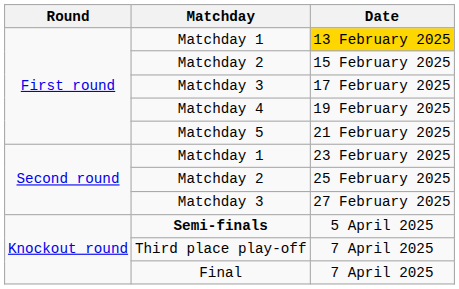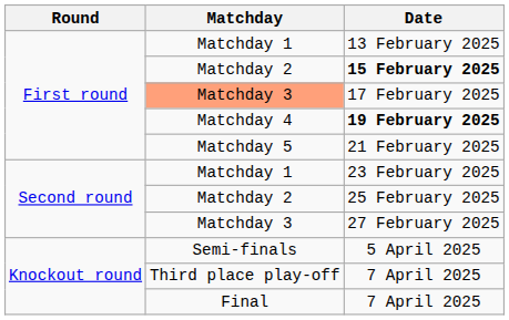13 February 2025 | Date: gold background -> no background
15 February 2025 | Date: normal -> bold
17 February 2025 | Matchday: no background -> lightsalmon background
19 February 2025 | Date: normal -> bold
5 April 2025 | Matchday: bold -> normal
